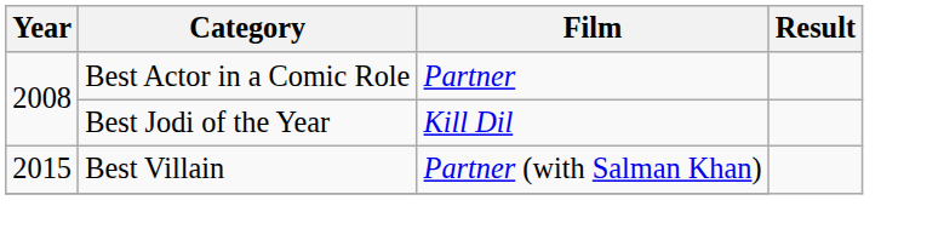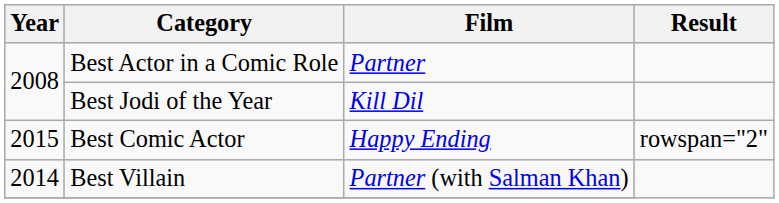+ row: 2015 | Best Comic Actor | Happy Ending | rowspan="2"
Best Villain | Year: 2015 -> 2014
